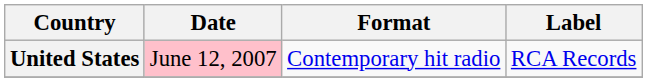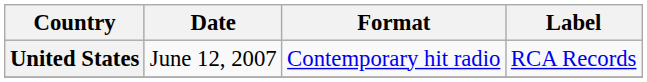United States | Date: pink background -> no background
